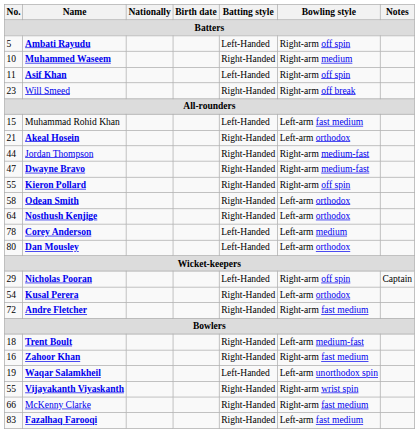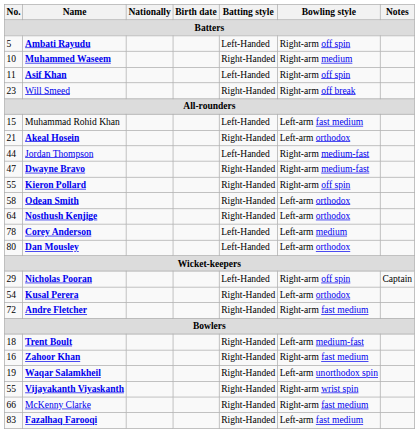Jordan Thompson | Batting style: Right-Handed -> Left-Handed
Waqar Salamkheil | Batting style: Left-Handed -> Right-Handed
